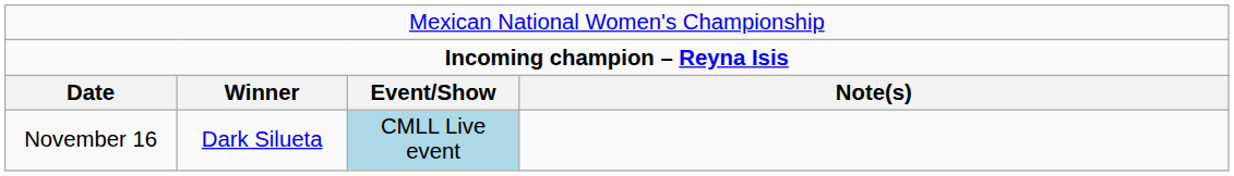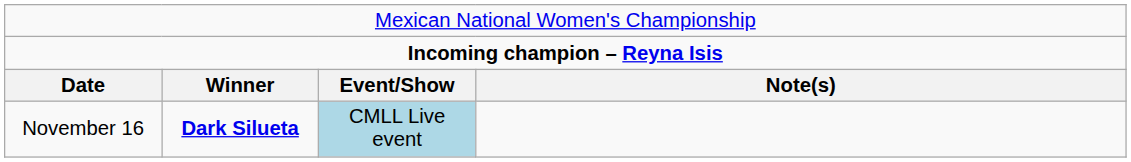November 16 | column 2: normal -> bold
